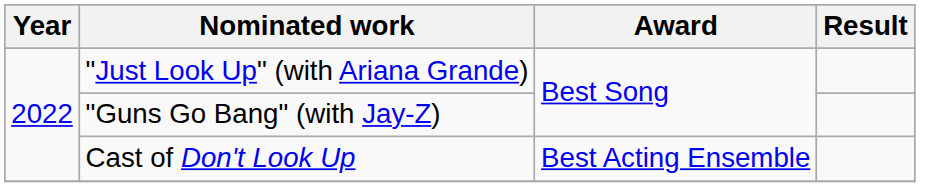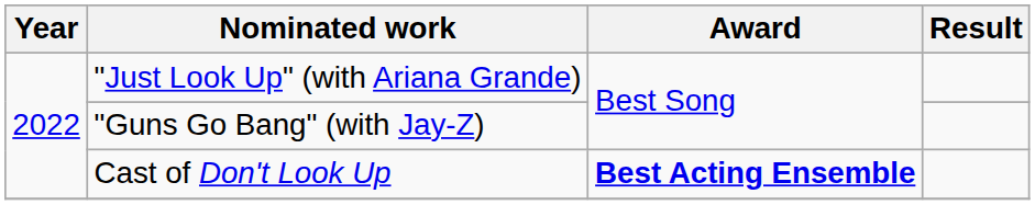Cast of Don't Look Up | Award: normal -> bold
